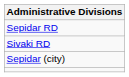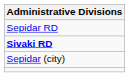row 3 | column 1: normal -> bold
